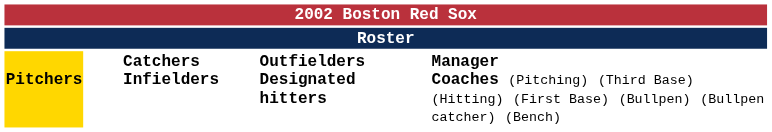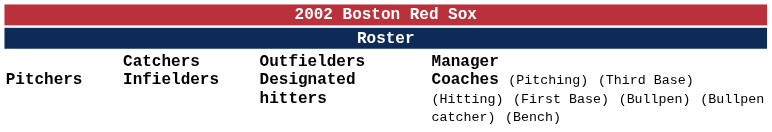Pitchers | column 1: gold background -> no background
